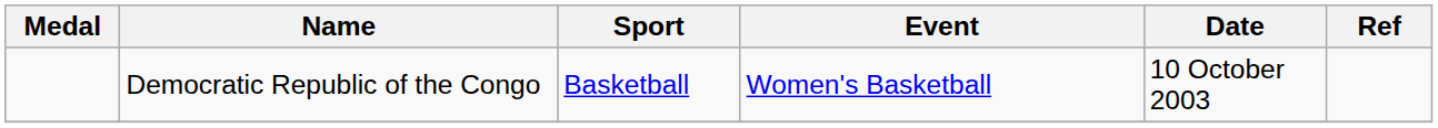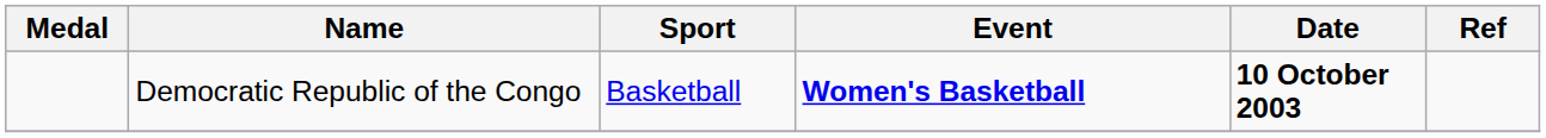Democratic Republic of the Congo | Event: normal -> bold
Democratic Republic of the Congo | Date: normal -> bold
